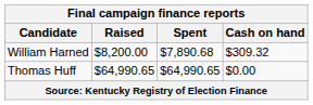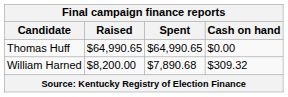rows swapped: William Harned <-> Thomas Huff
